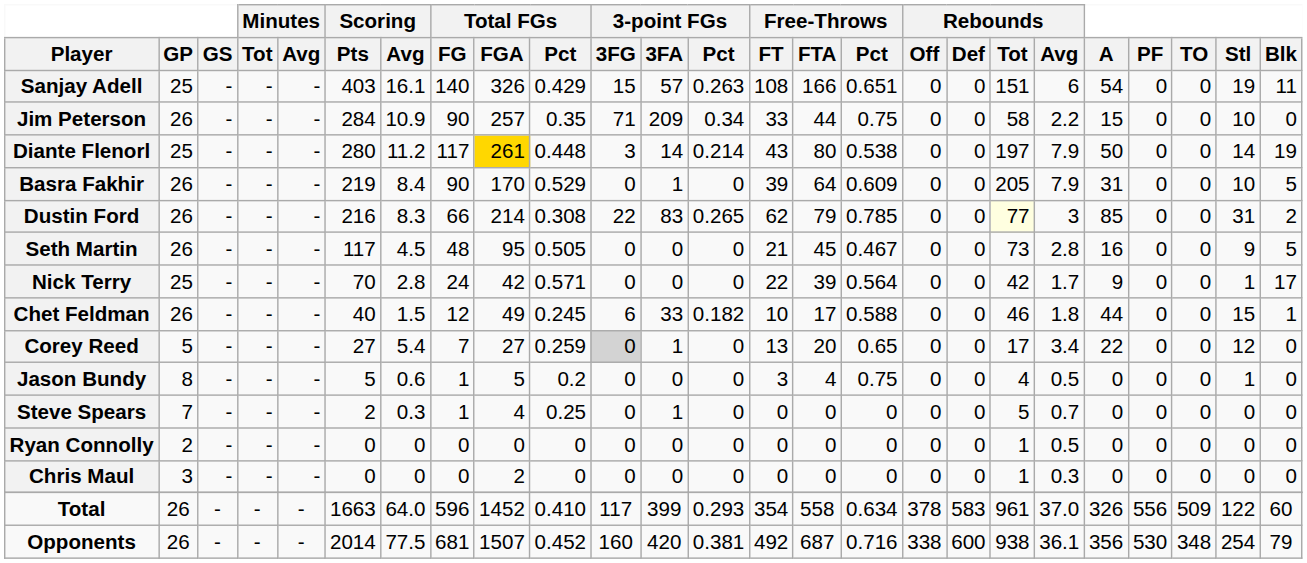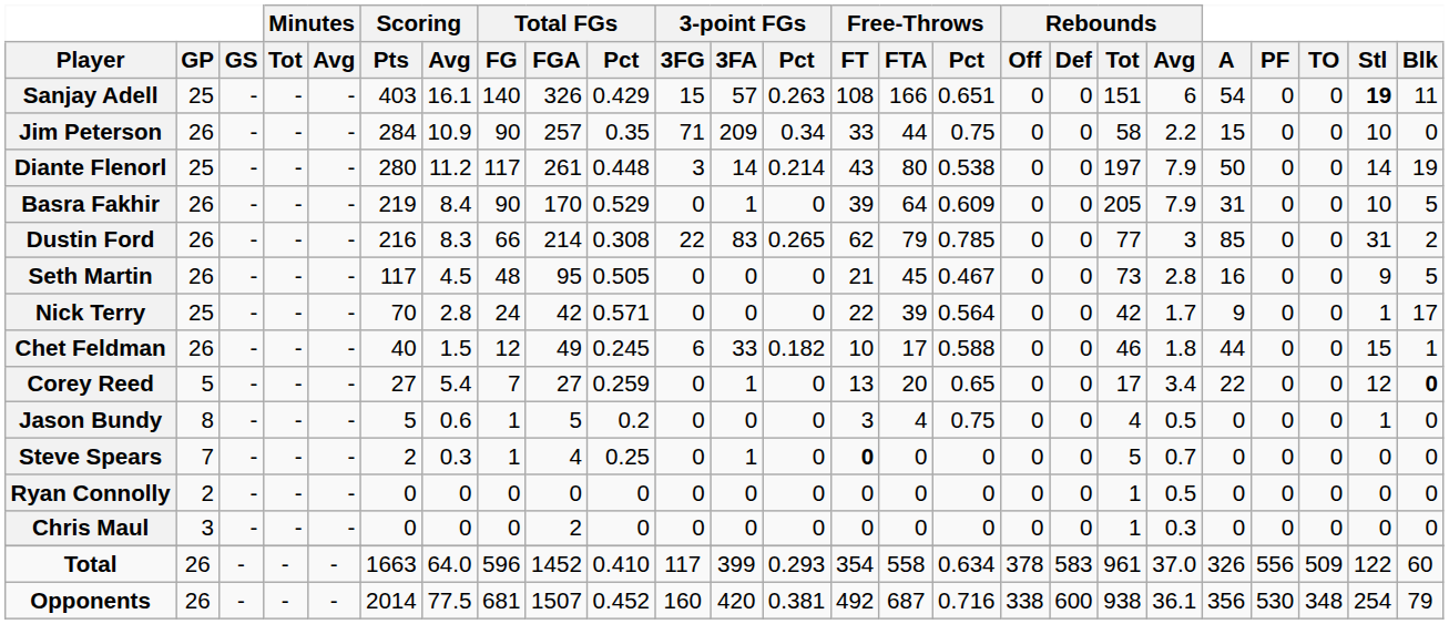Sanjay Adell | Stl: normal -> bold
Diante Flenorl | Total FGs / FGA: gold background -> no background
Dustin Ford | Rebounds / Tot: lightyellow background -> no background
Corey Reed | 3-point FGs / 3FG: lightgrey background -> no background
Corey Reed | Blk: normal -> bold
Steve Spears | Free-Throws / FT: normal -> bold
